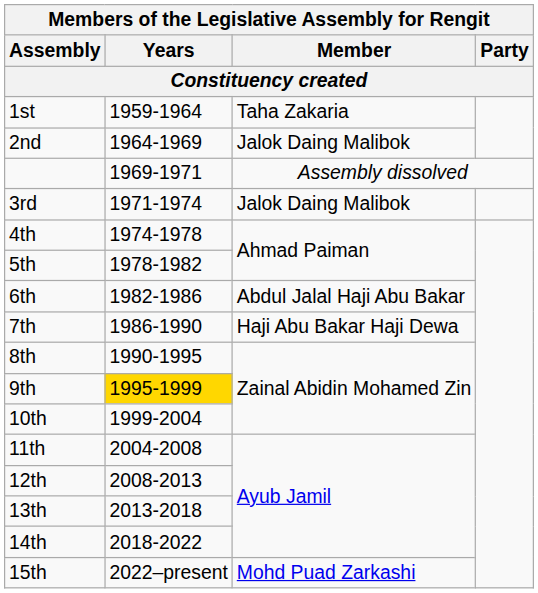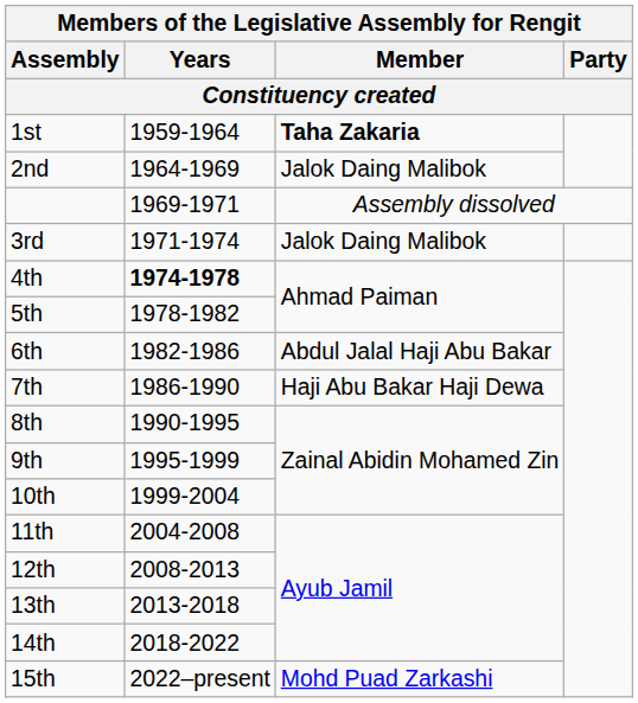1st | Member: normal -> bold
4th | Years: normal -> bold
9th | Years: gold background -> no background
